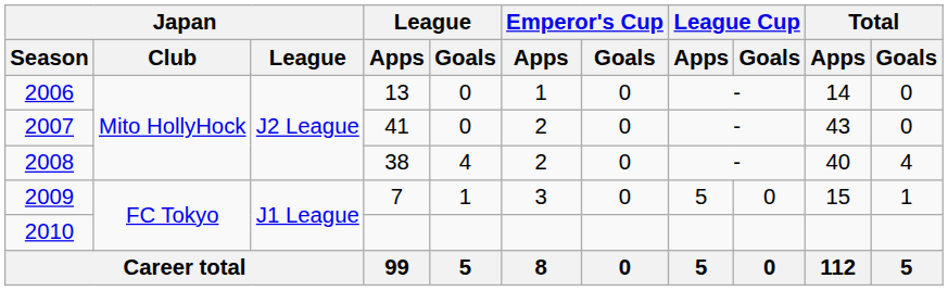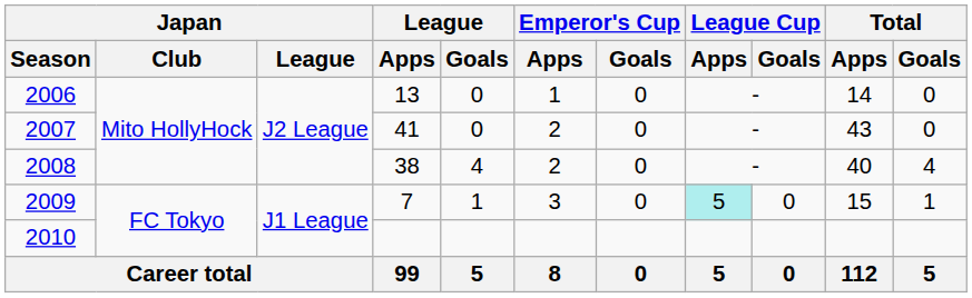2009 | League Cup / Apps: no background -> paleturquoise background
